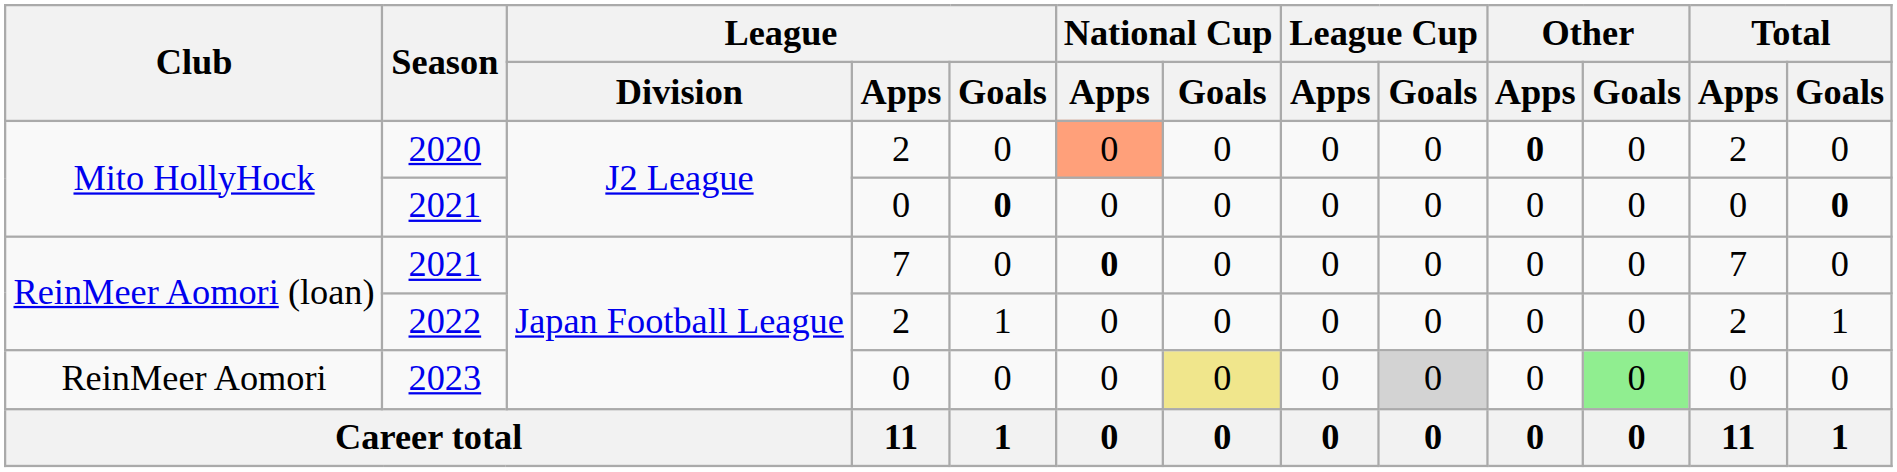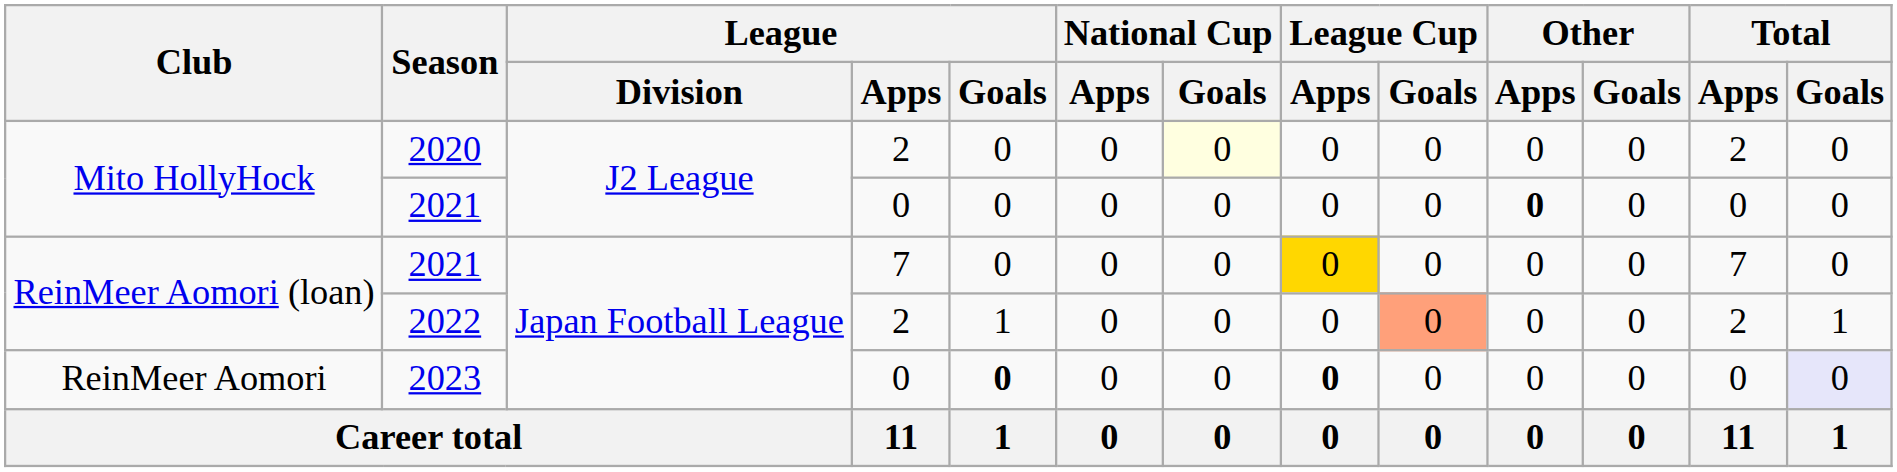2020 | National Cup / Apps: lightsalmon background -> no background
2020 | National Cup / Goals: no background -> lightyellow background
2020 | Other / Apps: bold -> normal
Mito HollyHock / 2021 | League / Goals: bold -> normal
Mito HollyHock / 2021 | Other / Apps: normal -> bold
Mito HollyHock / 2021 | Total / Goals: bold -> normal
ReinMeer Aomori (loan) / 2021 | National Cup / Apps: bold -> normal
ReinMeer Aomori (loan) / 2021 | League Cup / Apps: no background -> gold background
2022 | League Cup / Goals: no background -> lightsalmon background
2023 | League / Goals: normal -> bold
2023 | National Cup / Goals: khaki background -> no background
2023 | League Cup / Apps: normal -> bold
2023 | League Cup / Goals: lightgrey background -> no background
2023 | Other / Goals: lightgreen background -> no background
2023 | Total / Goals: no background -> lavender background
